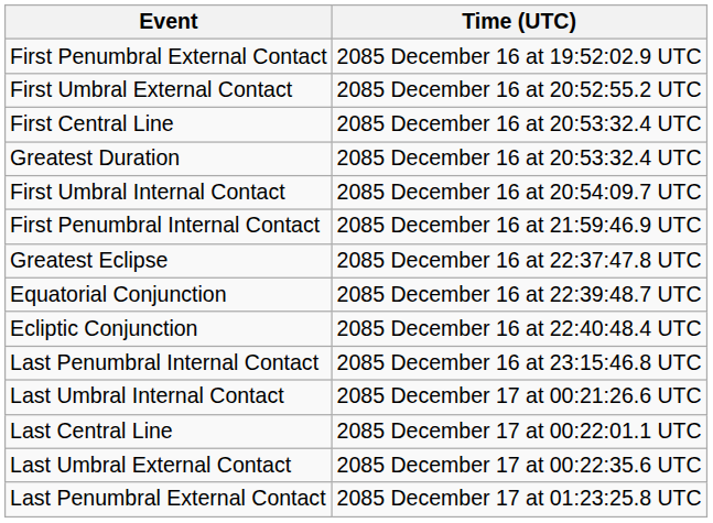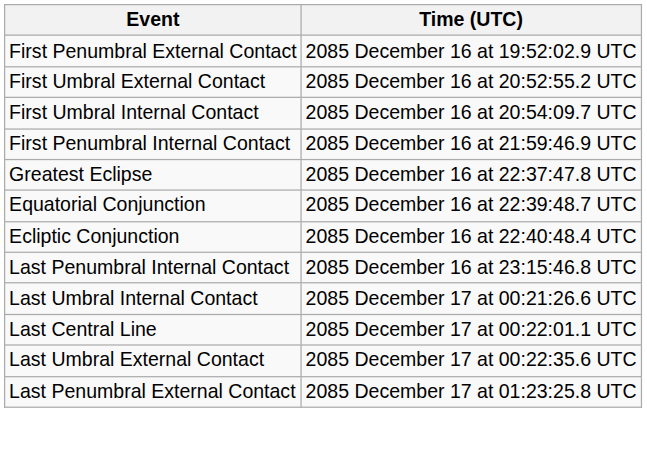- row: First Central Line | 2085 December 16 at 20:53:32.4 UTC
- row: Greatest Duration | 2085 December 16 at 20:53:32.4 UTC
